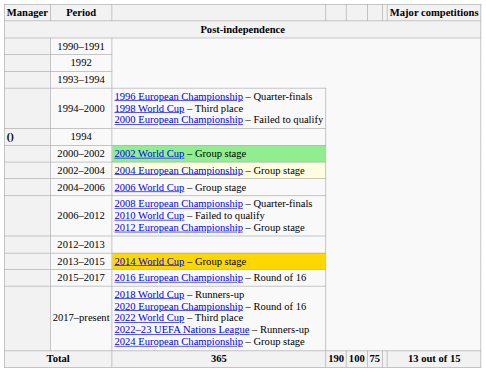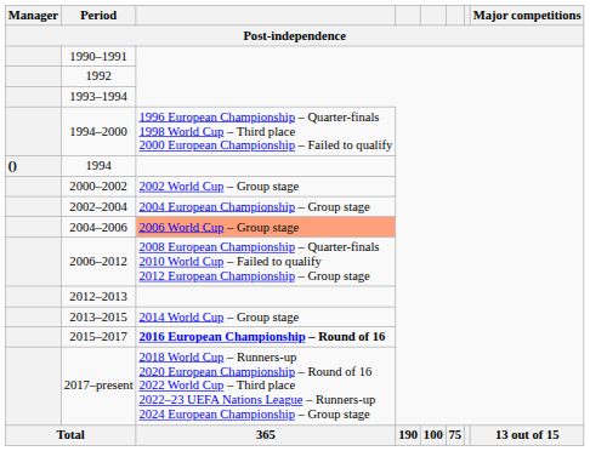2000–2002 | column 3: lightgreen background -> no background
2002–2004 | column 3: lightyellow background -> no background
2004–2006 | column 3: no background -> lightsalmon background
2013–2015 | column 3: gold background -> no background
2015–2017 | column 3: normal -> bold
